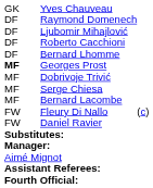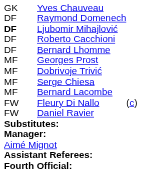Ljubomir Mihajlović | column 1: normal -> bold
Georges Prost | column 1: bold -> normal
